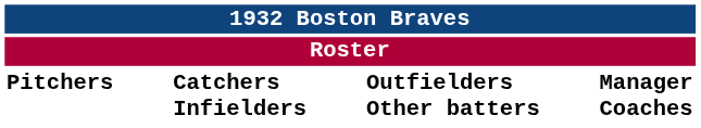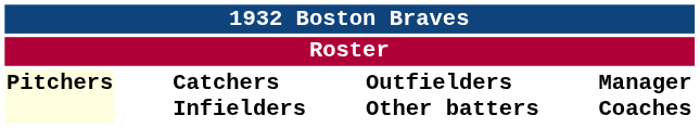Pitchers | column 1: no background -> lightyellow background
